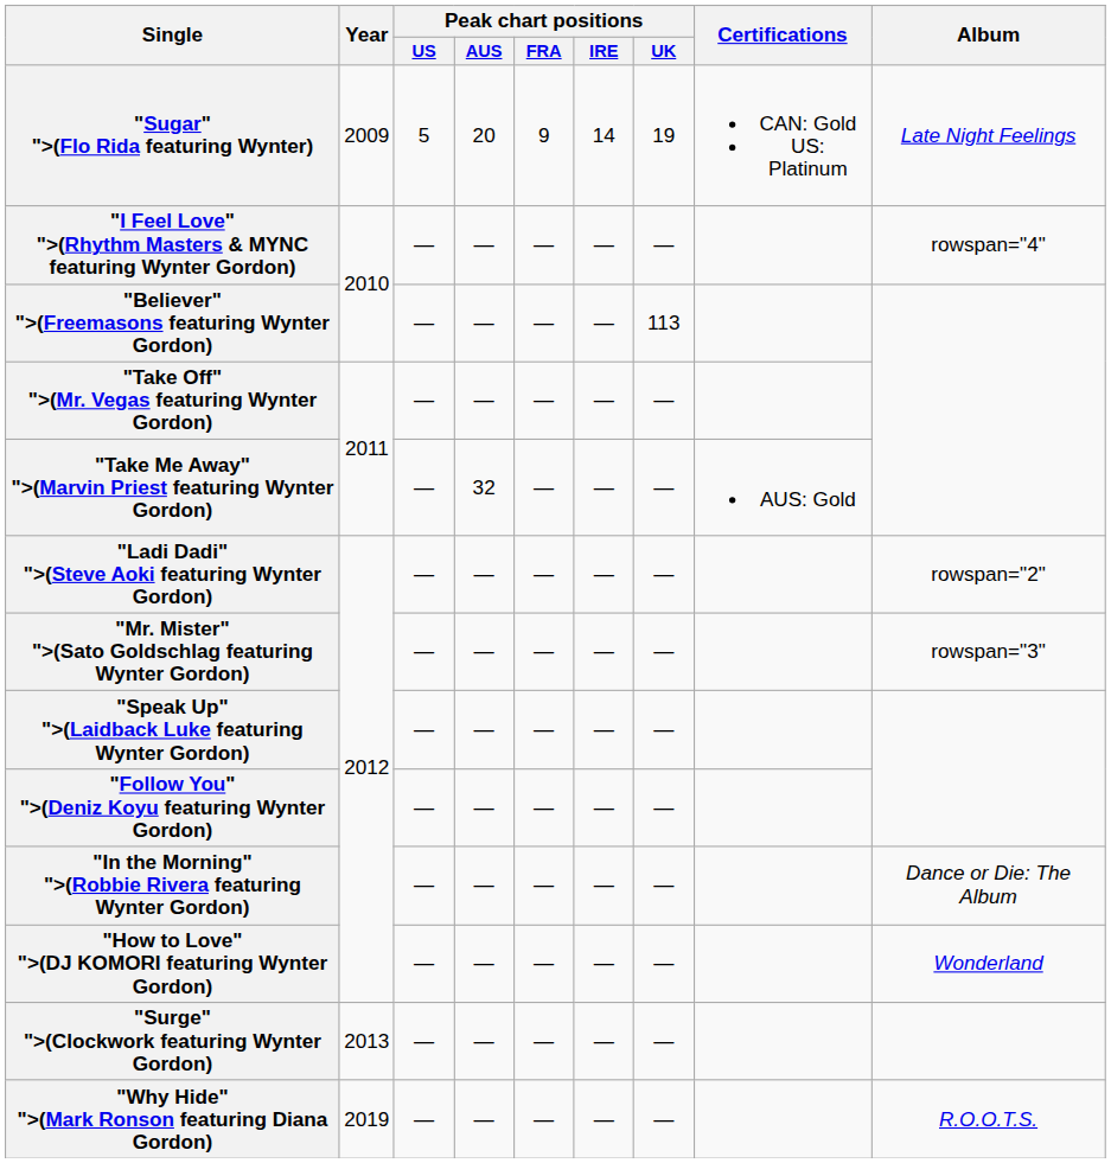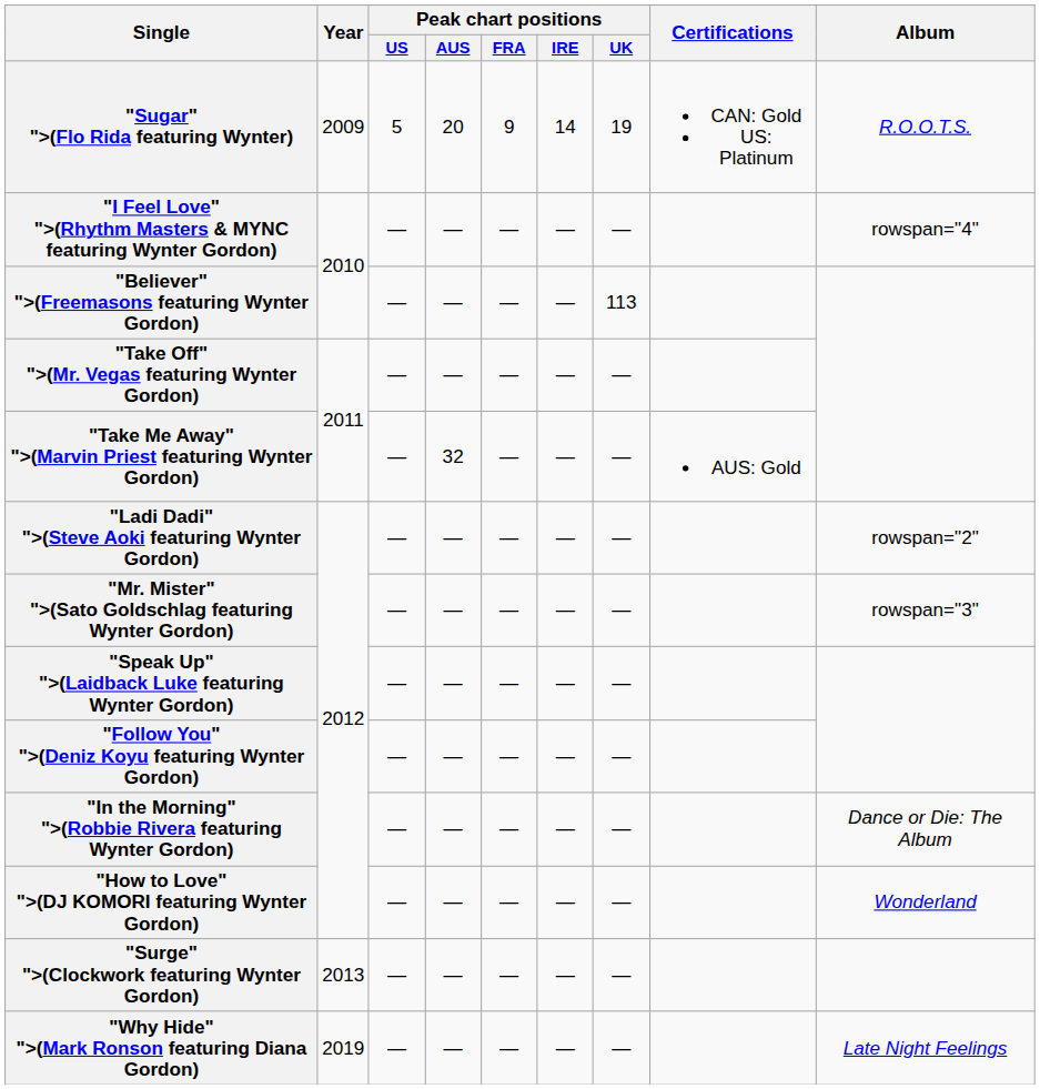"Sugar" ">(Flo Rida featuring Wynter) | Album: Late Night Feelings -> R.O.O.T.S.
"Why Hide" ">(Mark Ronson featuring Diana Gordon) | Album: R.O.O.T.S. -> Late Night Feelings
